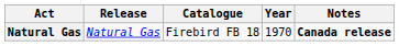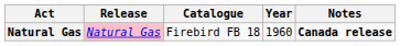row 2 | Release: no background -> pink background
row 2 | Year: 1970 -> 1960
